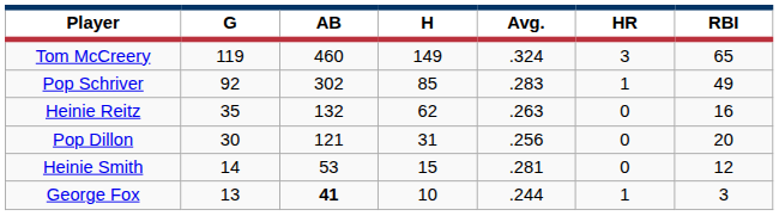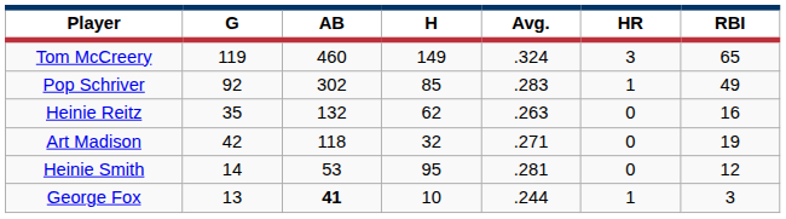- row: Pop Dillon | 30 | 121 | 31 | .256 | 0 | 20
+ row: Art Madison | 42 | 118 | 32 | .271 | 0 | 19
Heinie Smith | H: 15 -> 95
